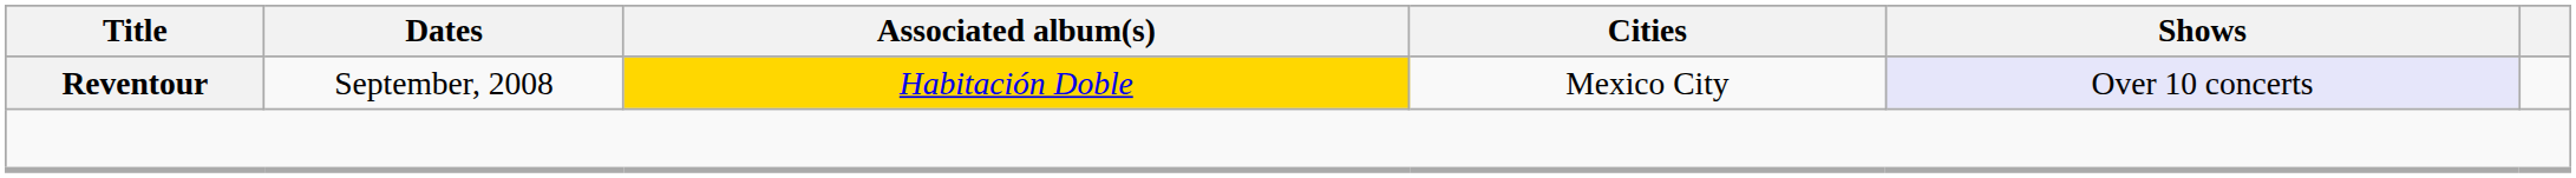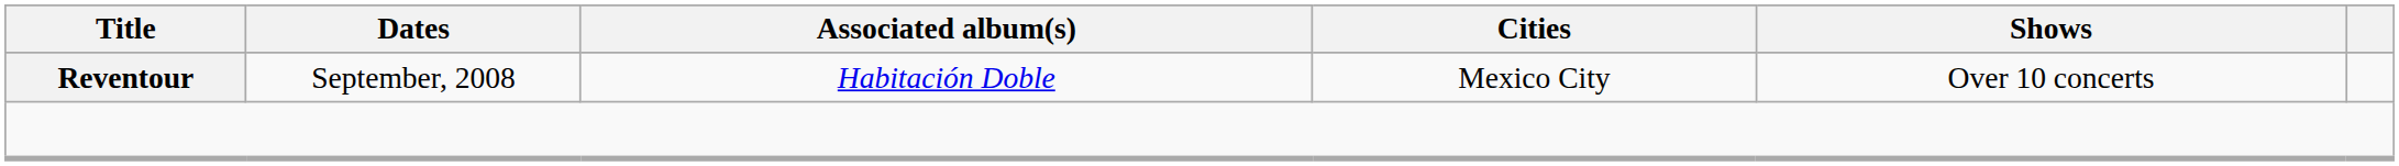Reventour | Associated album(s): gold background -> no background
Reventour | Shows: lavender background -> no background
